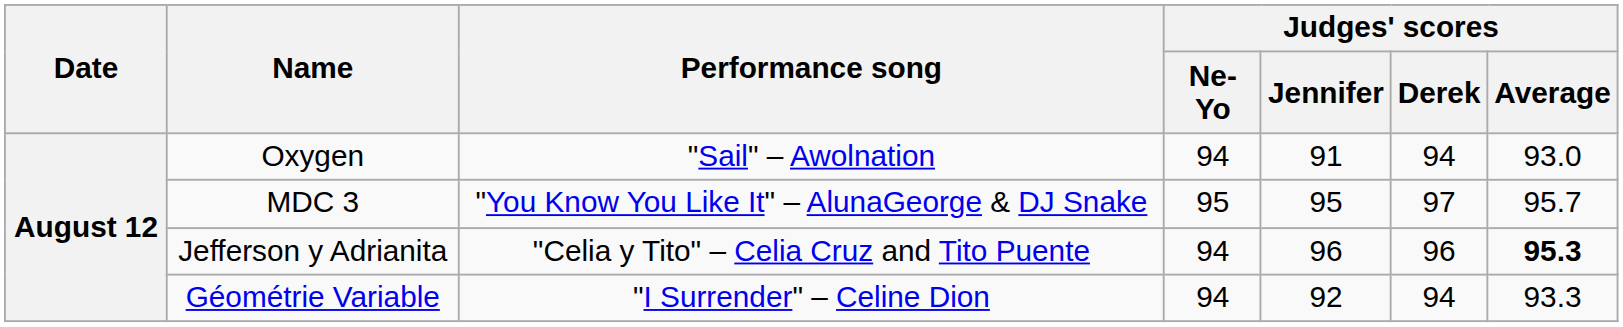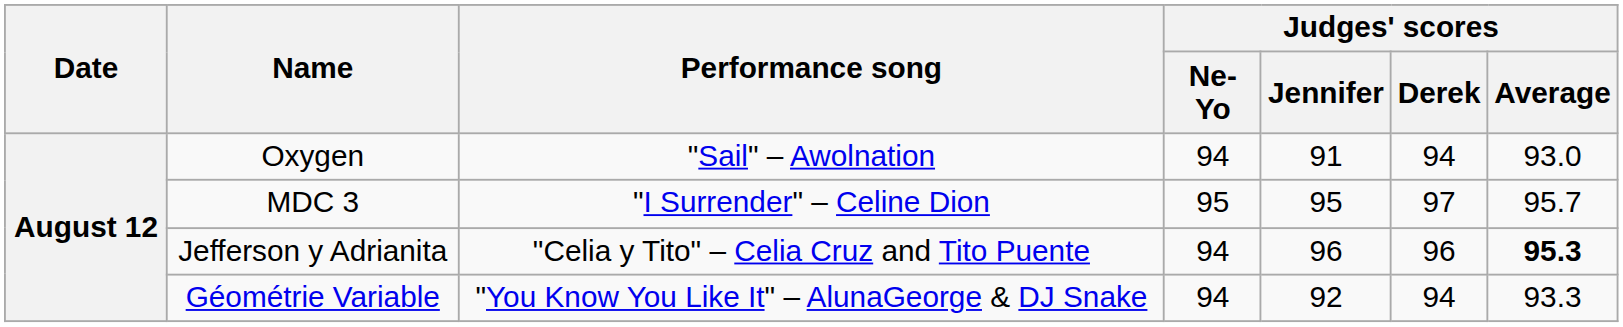MDC 3 | Performance song: "You Know You Like It" – AlunaGeorge & DJ Snake -> "I Surrender" – Celine Dion
Géométrie Variable | Performance song: "I Surrender" – Celine Dion -> "You Know You Like It" – AlunaGeorge & DJ Snake
